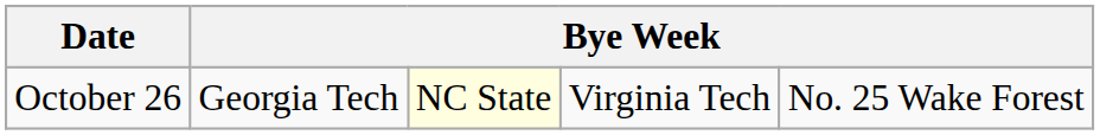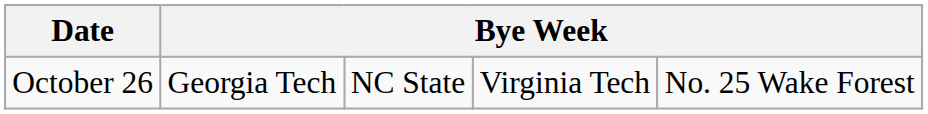October 26 | column 3: lightyellow background -> no background
